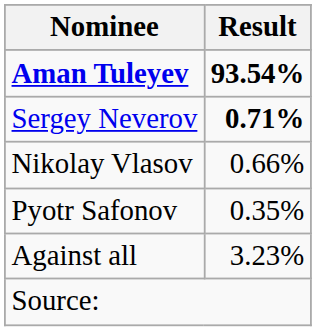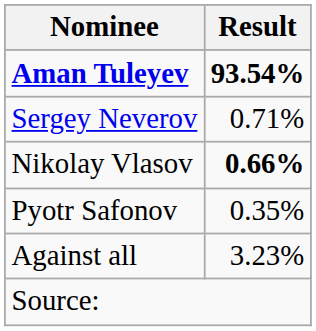Sergey Neverov | Result: bold -> normal
Nikolay Vlasov | Result: normal -> bold
